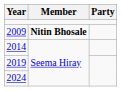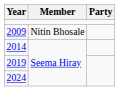2009 | Member: bold -> normal
